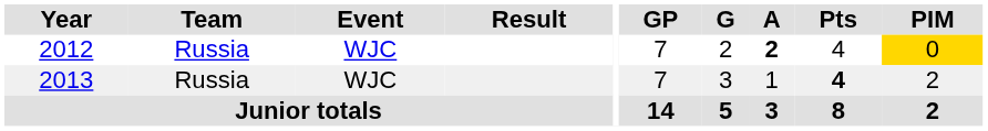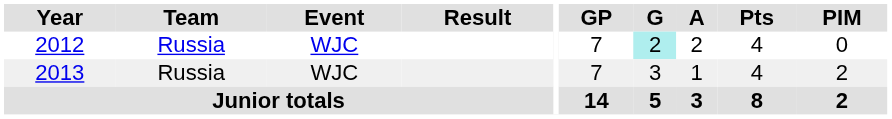2012 | G: no background -> paleturquoise background
2012 | A: bold -> normal
2012 | PIM: gold background -> no background
2013 | Pts: bold -> normal
